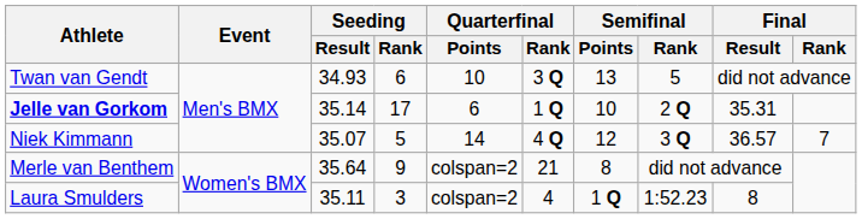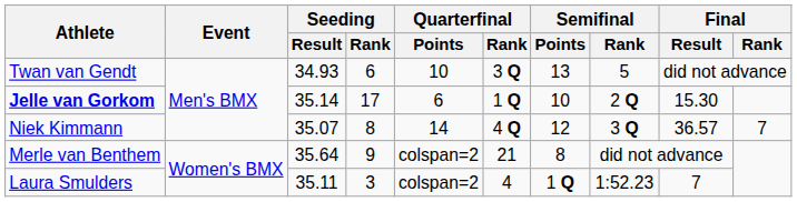Jelle van Gorkom | Final / Result: 35.31 -> 15.30
Niek Kimmann | Seeding / Rank: 5 -> 8
Laura Smulders | Final / Result: 8 -> 7
